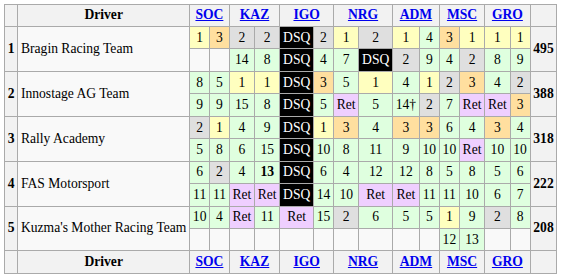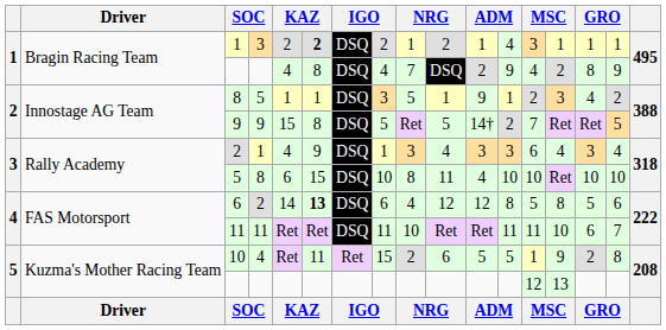row 2 | column 6: normal -> bold
row 3 | column 5: 14 -> 4
row 4 | column 11: 4 -> 9
row 5 | column 16: 3 -> 5
row 7 | column 11: 9 -> 4
row 8 | column 5: 4 -> 14
row 9 | column 8: 14 -> 11
